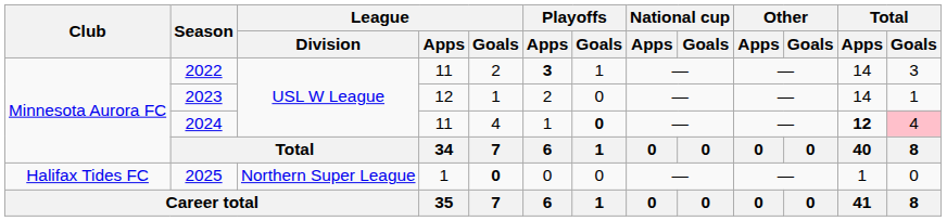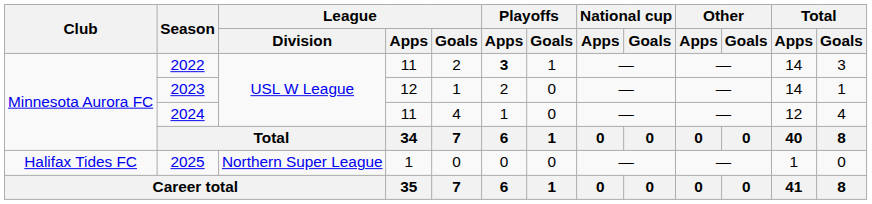2024 | Playoffs / Goals: bold -> normal
2024 | Total / Apps: bold -> normal
2024 | Total / Goals: pink background -> no background
2025 | League / Goals: bold -> normal
